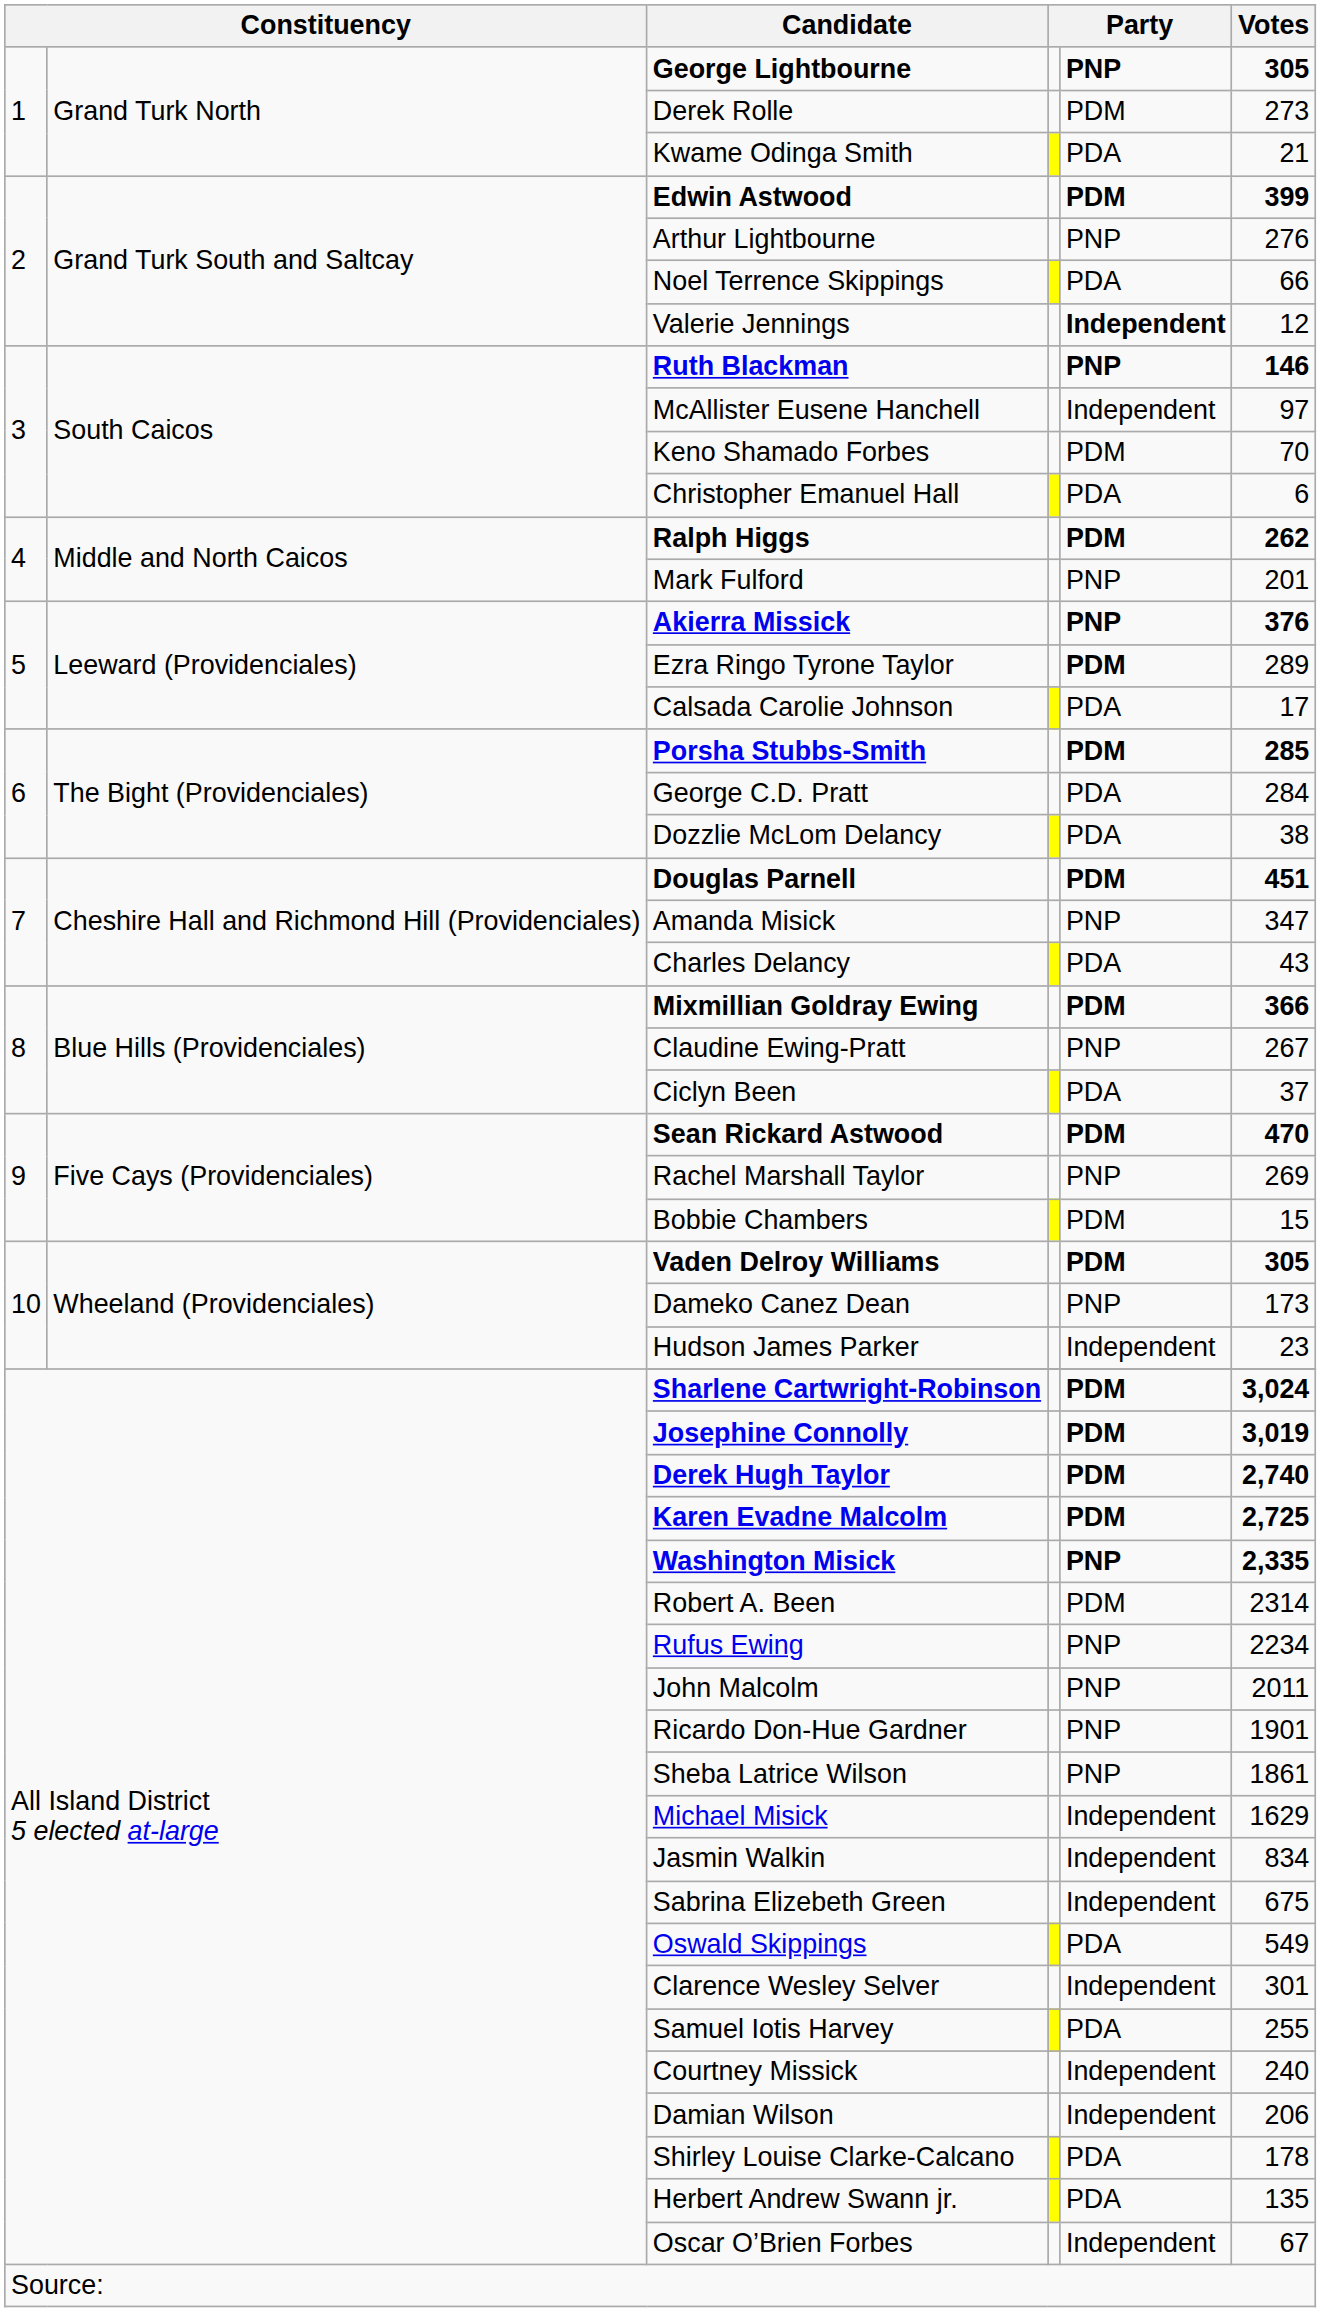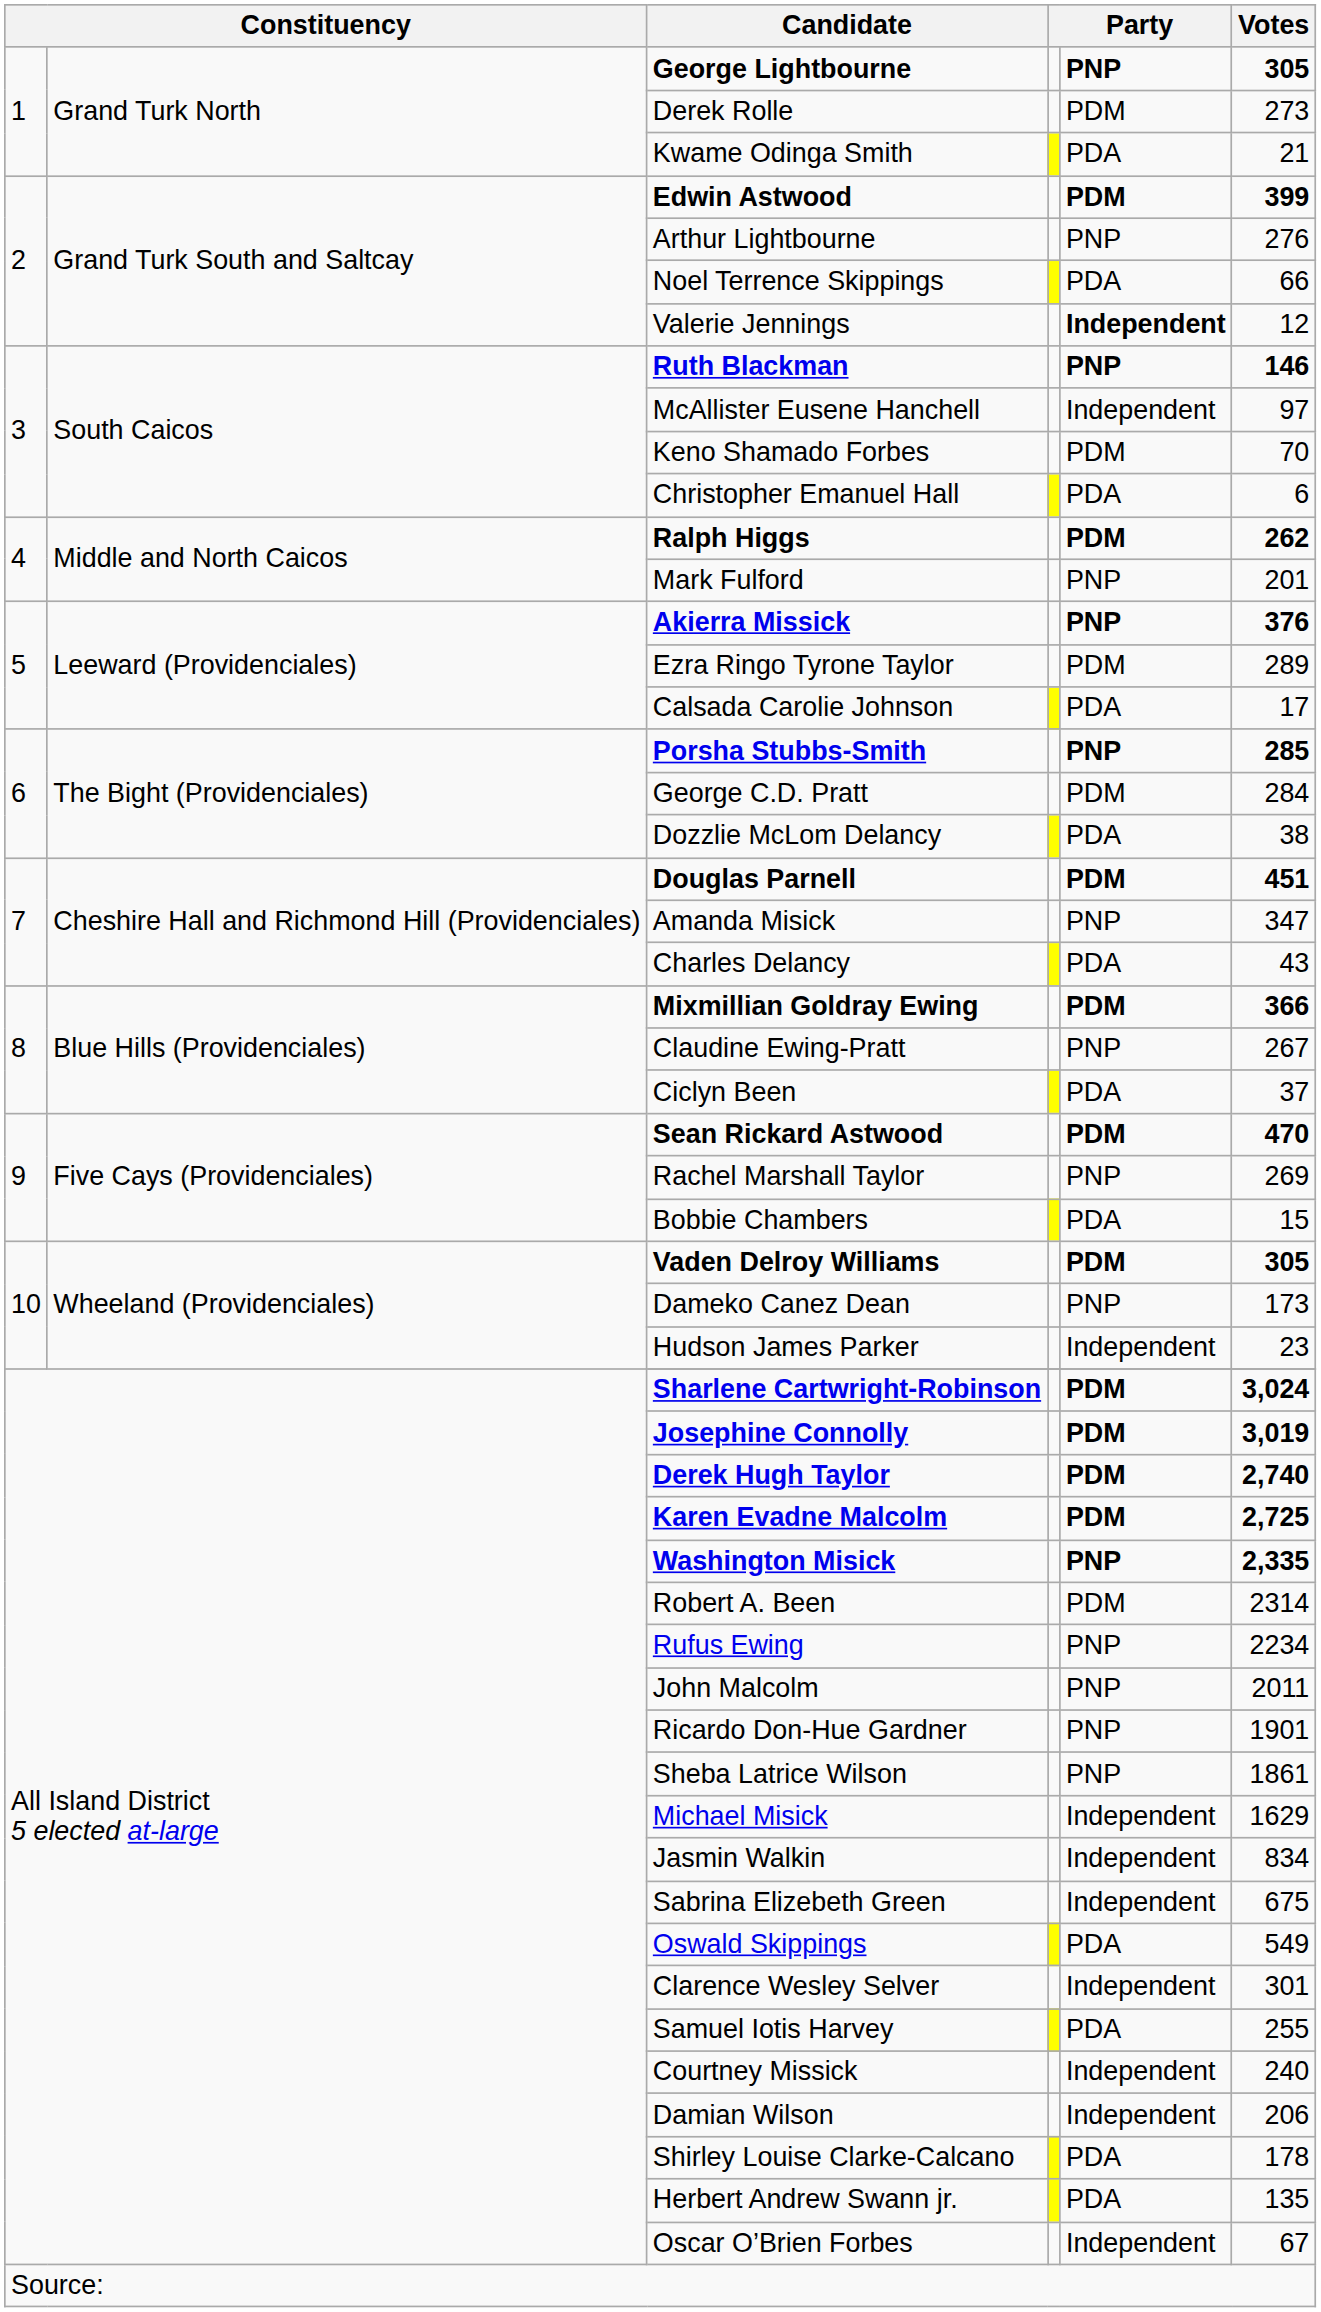Ezra Ringo Tyrone Taylor | column 5: bold -> normal
Porsha Stubbs-Smith | column 5: PDM -> PNP
George C.D. Pratt | column 5: PDA -> PDM
Bobbie Chambers | column 5: PDM -> PDA
